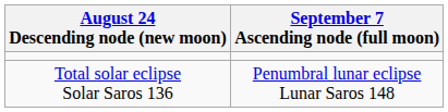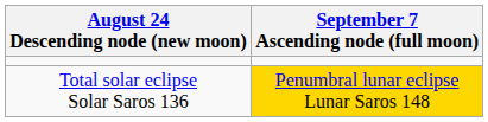row 3 | September 7 Ascending node (full moon): no background -> gold background
